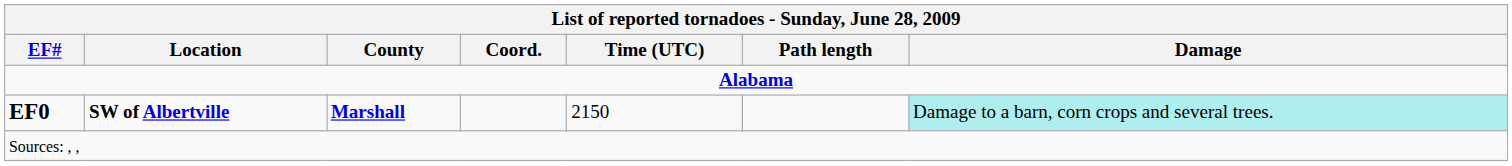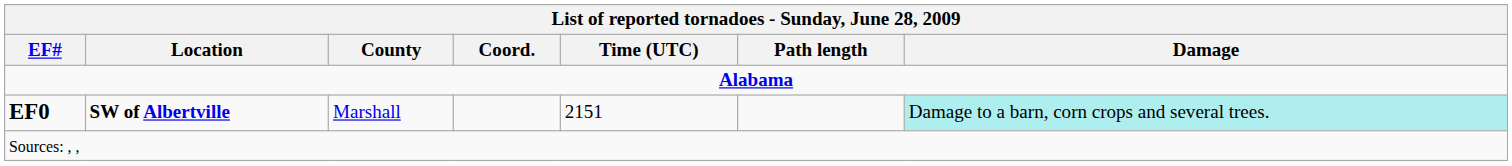EF0 | County: bold -> normal
EF0 | Time (UTC): 2150 -> 2151
